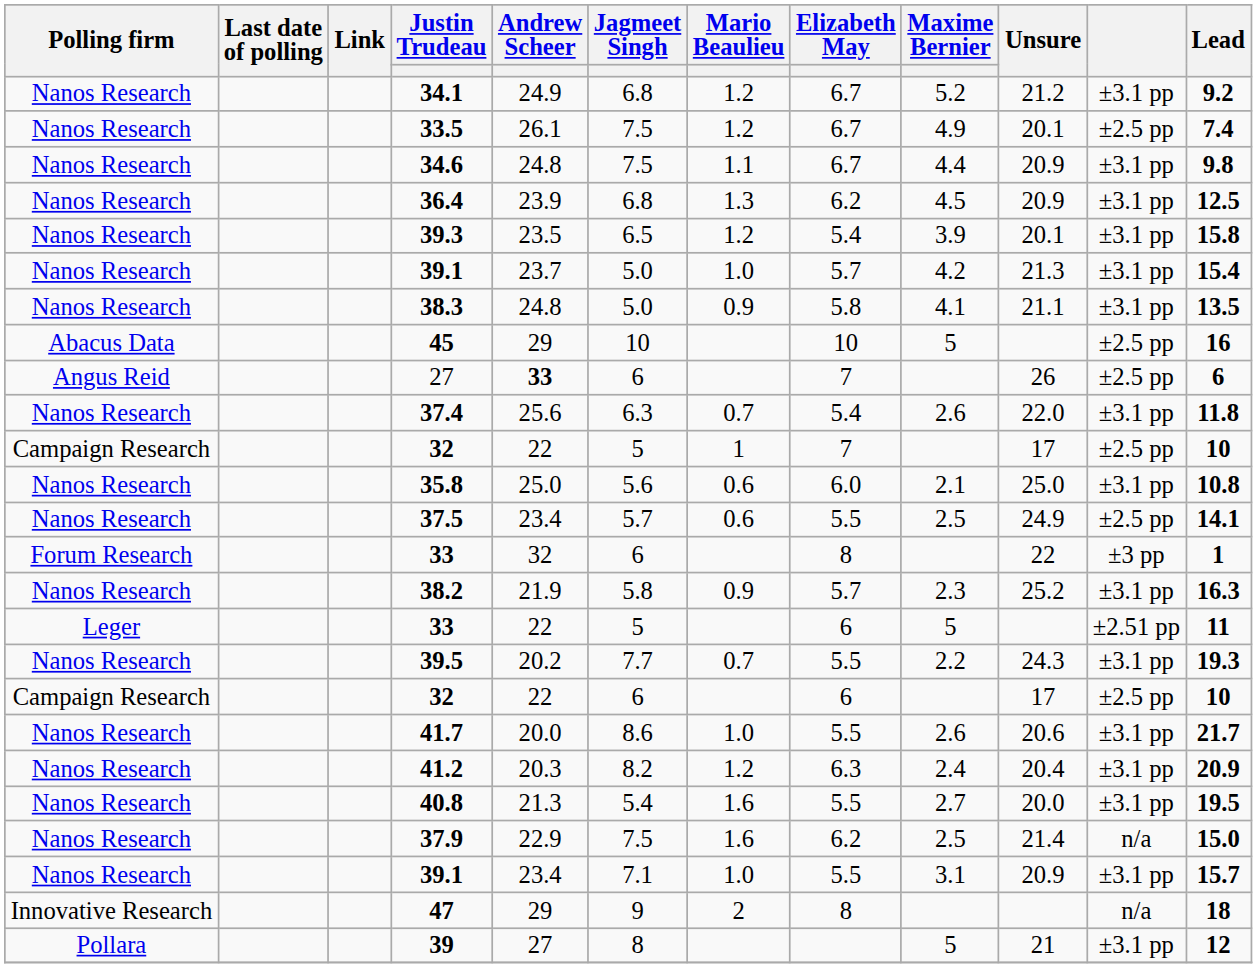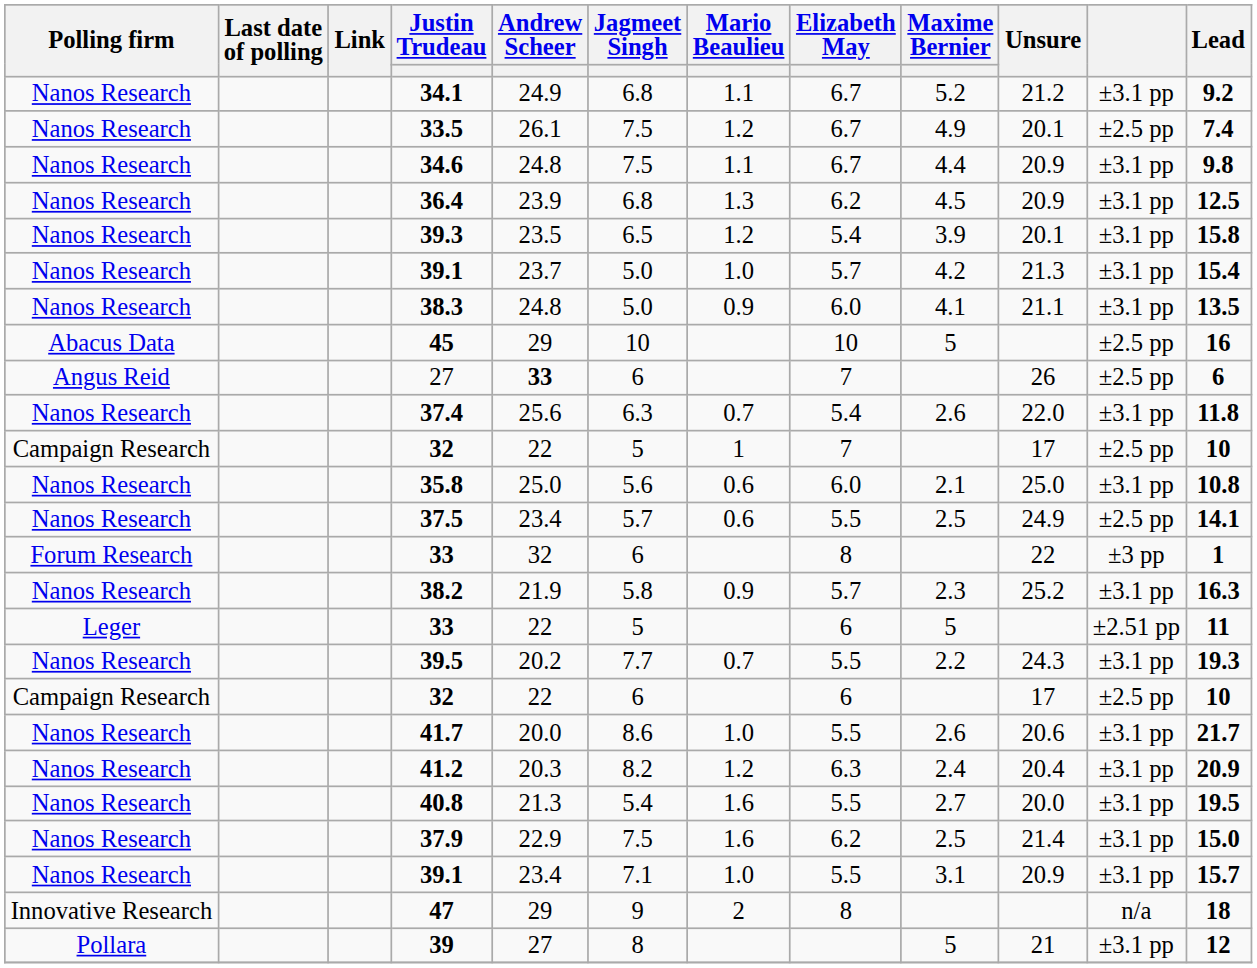34.1 | Mario Beaulieu: 1.2 -> 1.1
38.3 | Elizabeth May: 5.8 -> 6.0
37.9 | column 11: n/a -> ±3.1 pp
